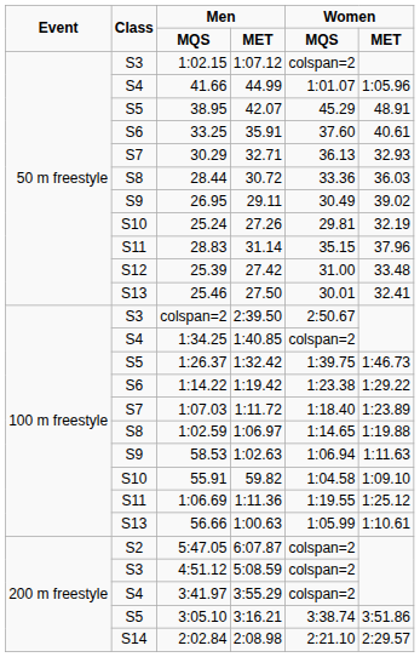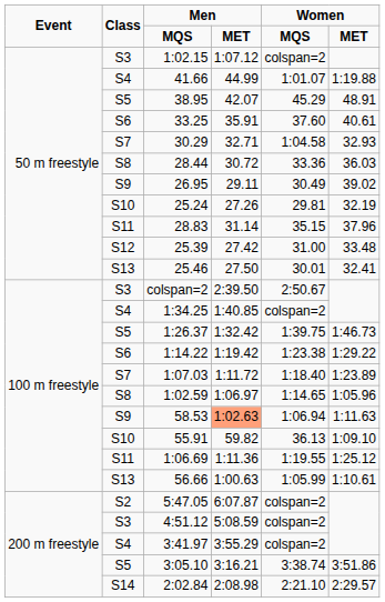41.66 | column 6: 1:05.96 -> 1:19.88
30.29 | column 5: 36.13 -> 1:04.58
1:02.59 | column 6: 1:19.88 -> 1:05.96
58.53 | column 4: no background -> lightsalmon background
55.91 | column 5: 1:04.58 -> 36.13
